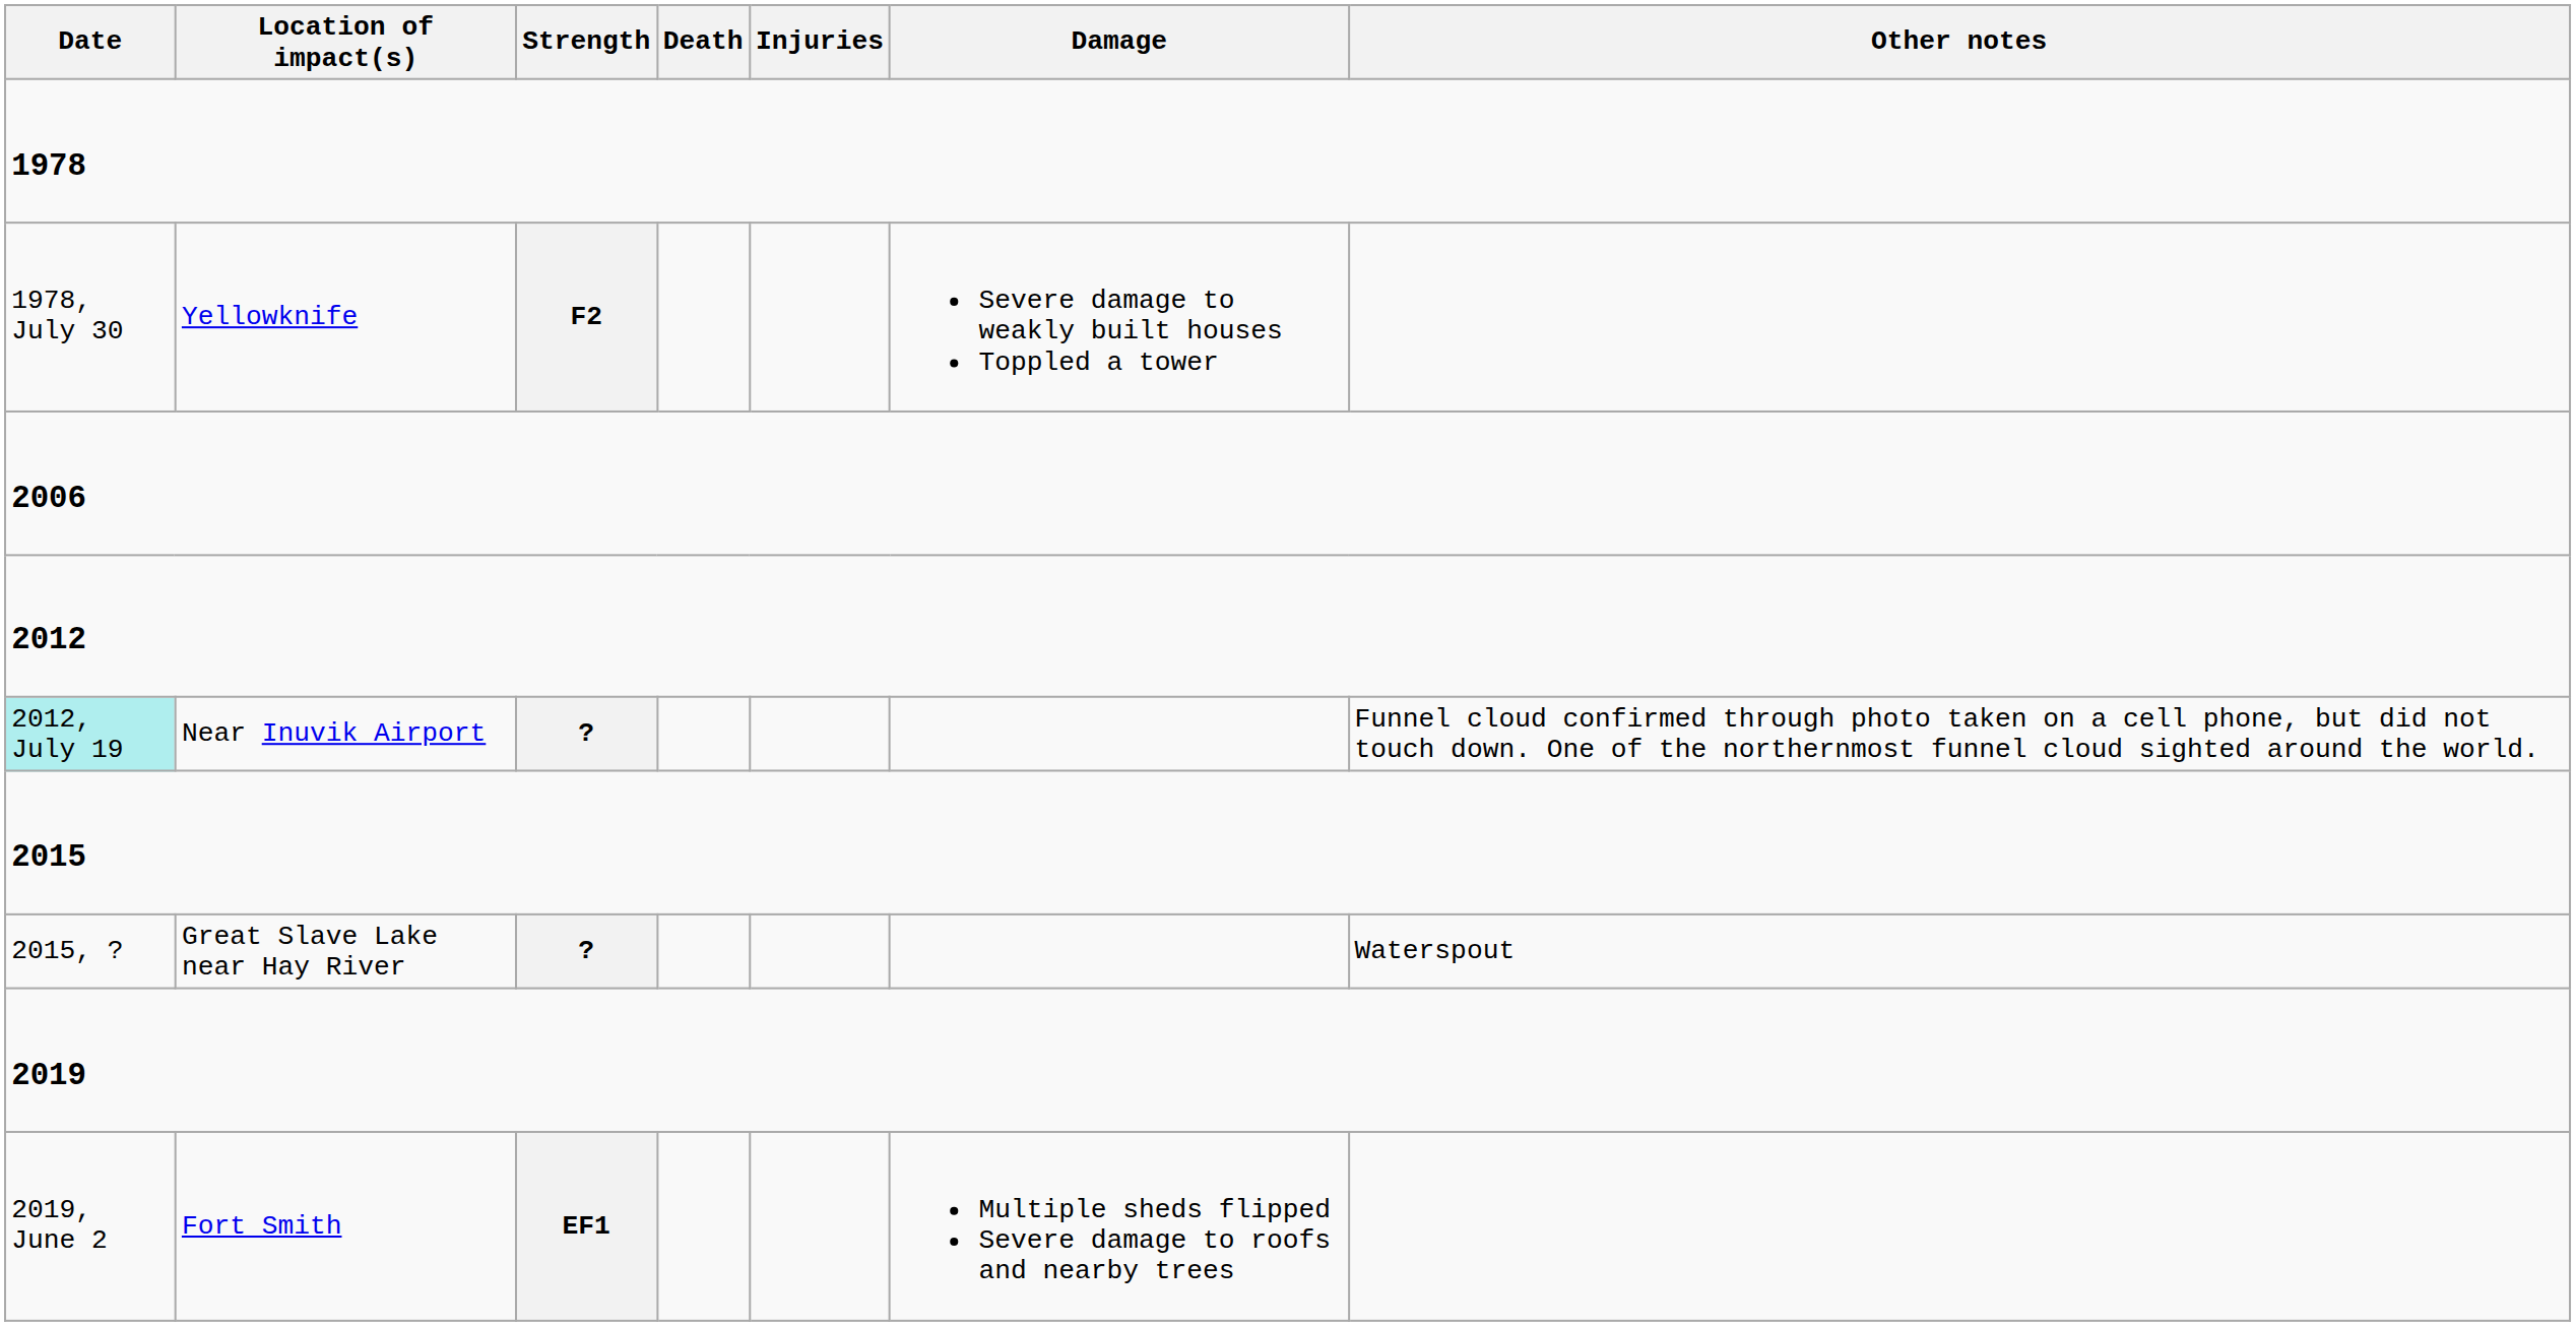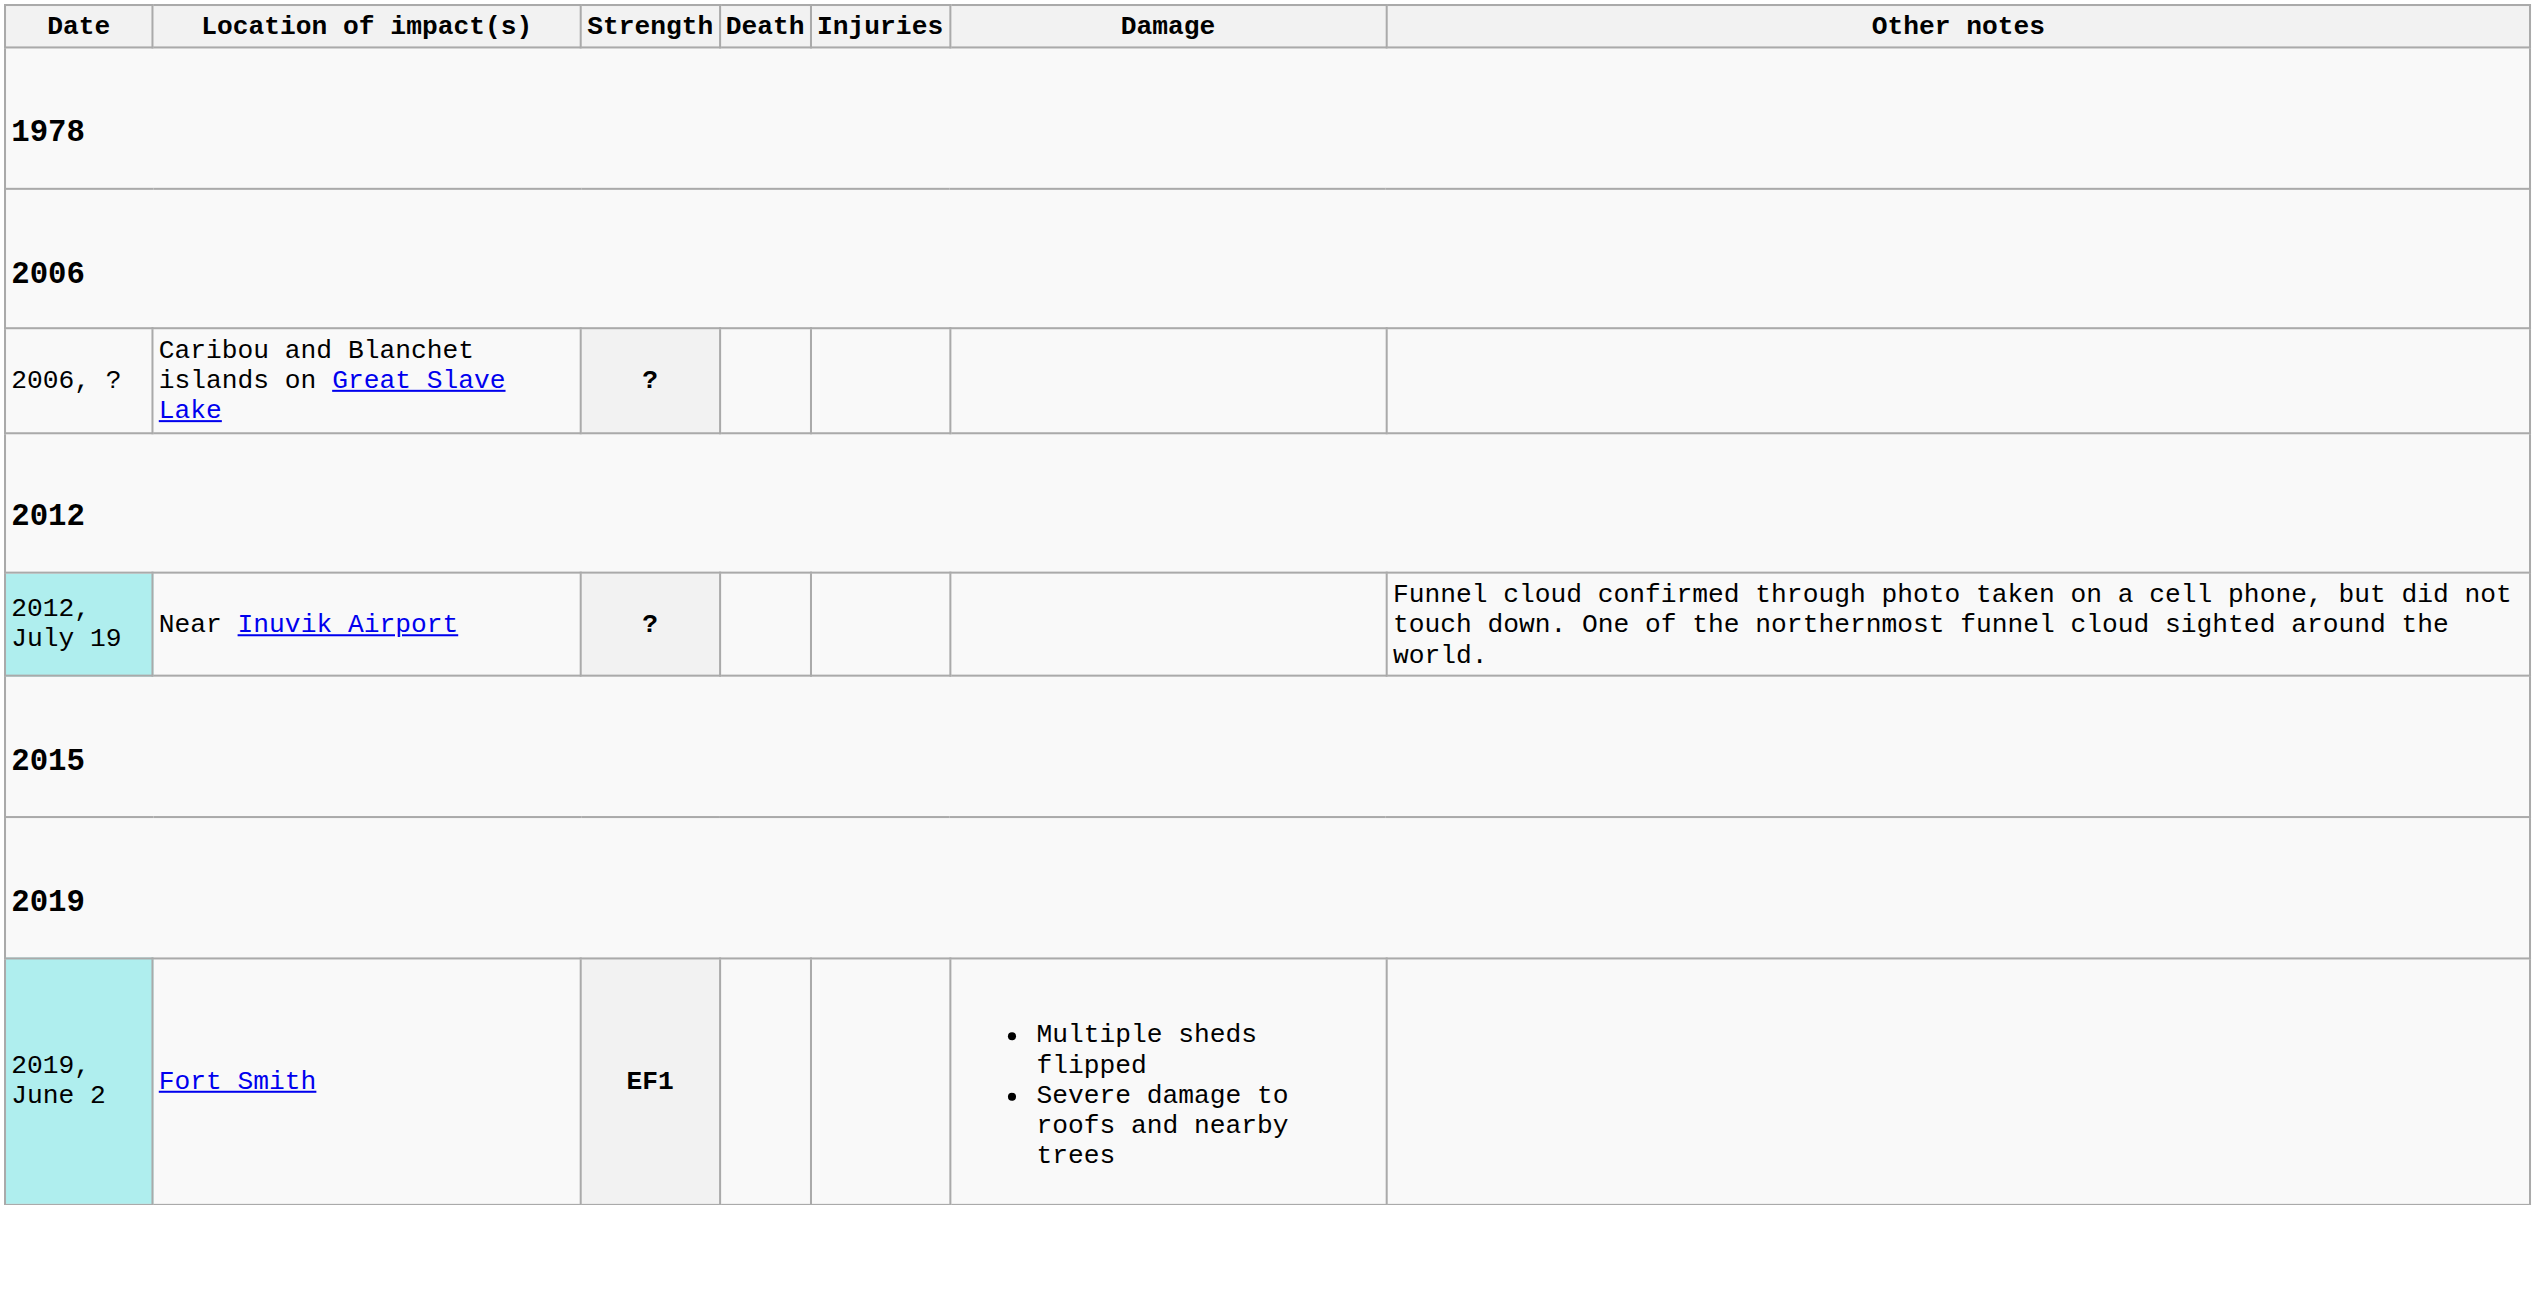- row: 1978, July 30 | Yellowknife | F2 | Severe damage to weakly built houses Toppled a tower
+ row: 2006, ? | Caribou and Blanchet islands on Great Slave Lake | ?
- row: 2015, ? | Great Slave Lake near Hay River | ? | Waterspout
Fort Smith | Date: no background -> paleturquoise background
